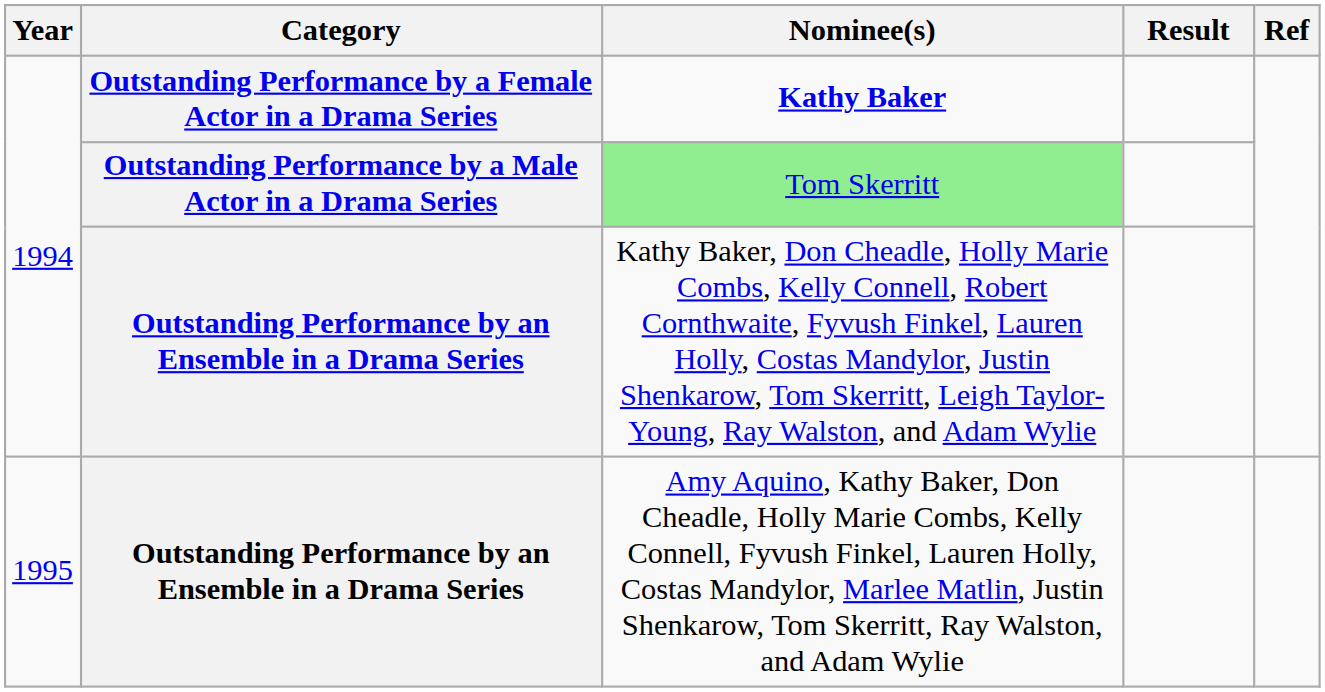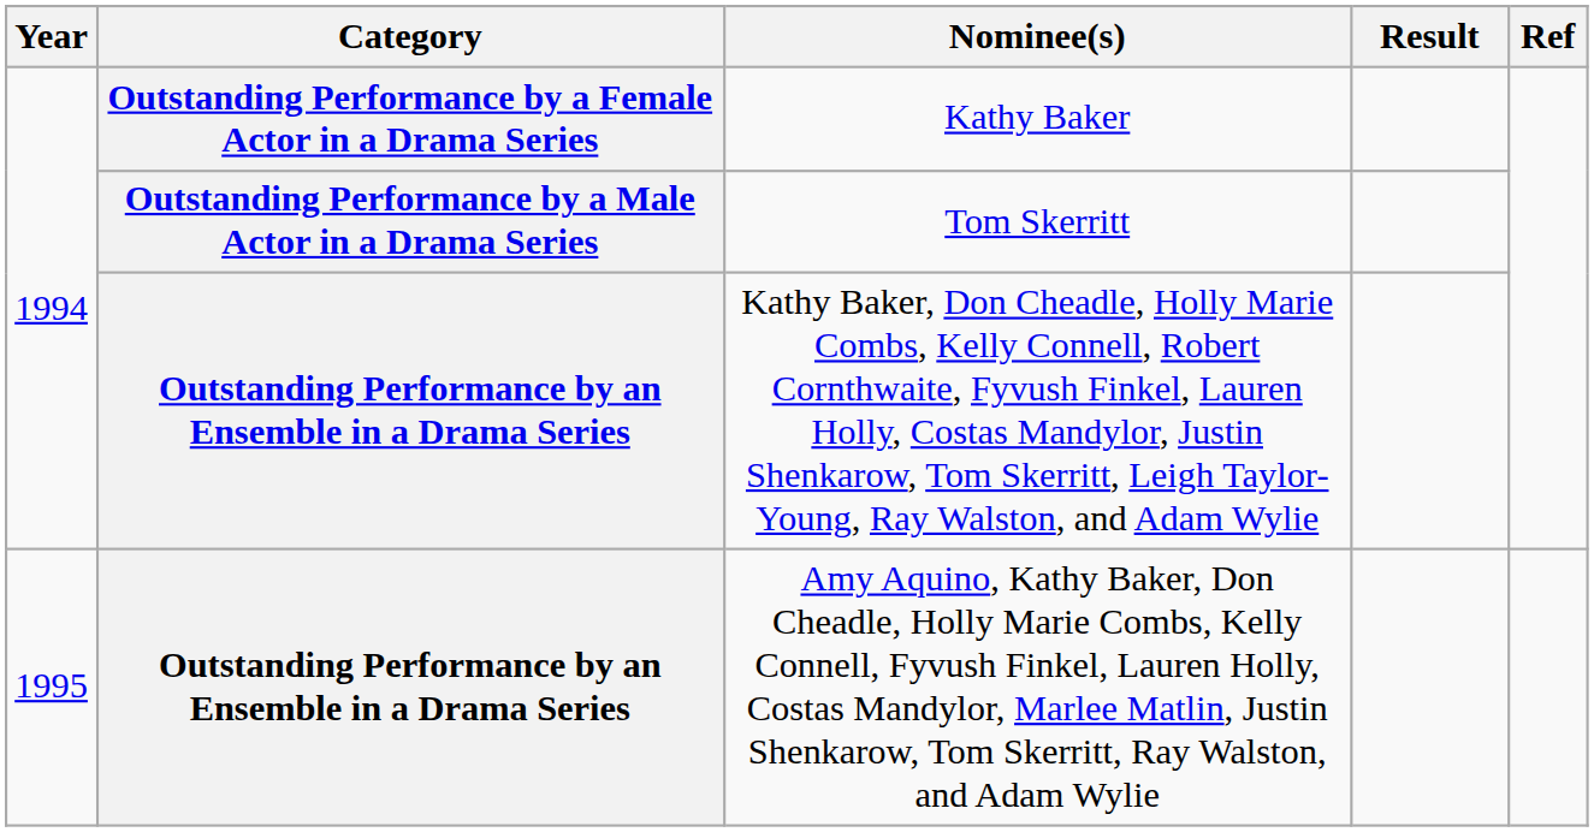Kathy Baker | Nominee(s): bold -> normal
Tom Skerritt | Nominee(s): lightgreen background -> no background
